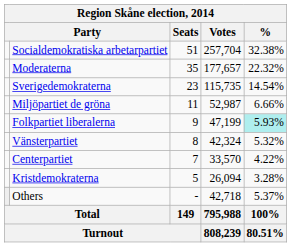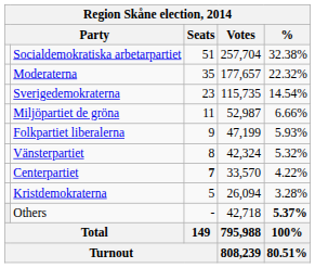Folkpartiet liberalerna | %: paleturquoise background -> no background
Centerpartiet | Seats: normal -> bold
Others | %: normal -> bold
